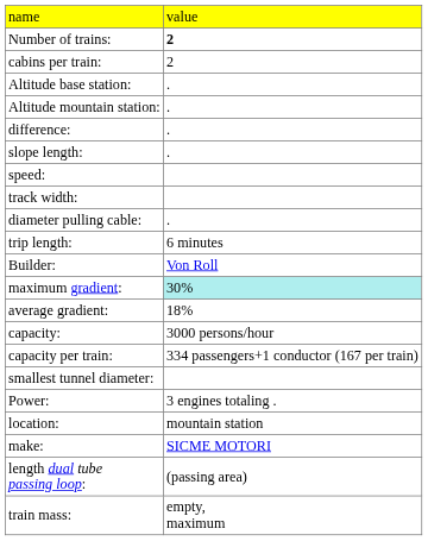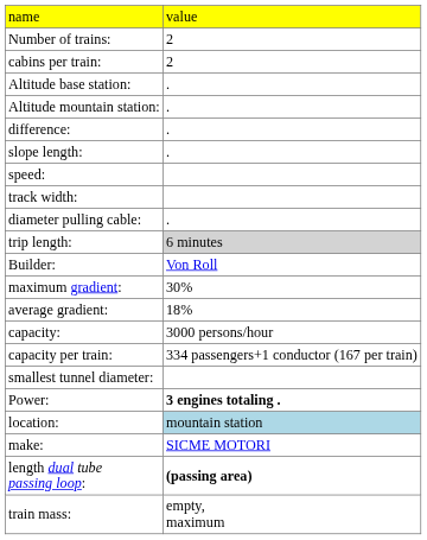Number of trains: | column 2: bold -> normal
trip length: | column 2: no background -> lightgrey background
maximum gradient: | column 2: paleturquoise background -> no background
Power: | column 2: normal -> bold
location: | column 2: no background -> lightblue background
length dual tube passing loop: | column 2: normal -> bold
